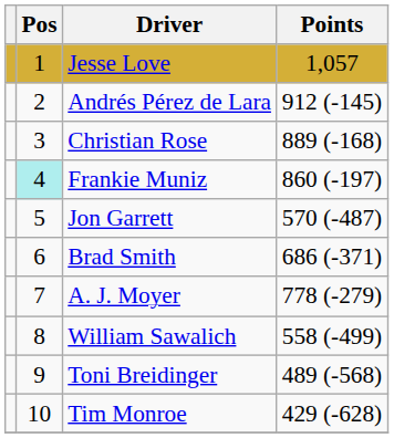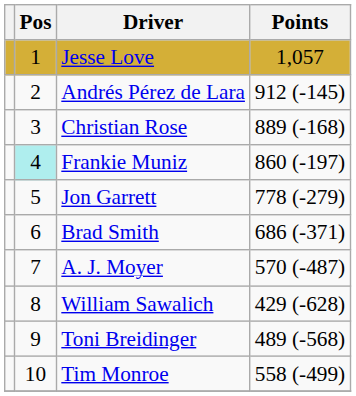Jon Garrett | Points: 570 (-487) -> 778 (-279)
A. J. Moyer | Points: 778 (-279) -> 570 (-487)
William Sawalich | Points: 558 (-499) -> 429 (-628)
Tim Monroe | Points: 429 (-628) -> 558 (-499)
